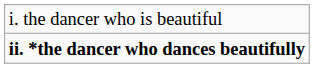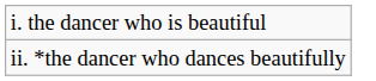row 2 | column 1: bold -> normal
